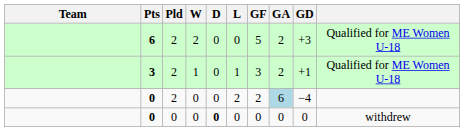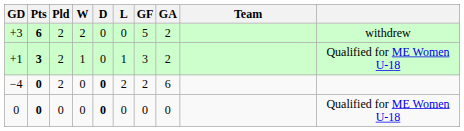columns swapped: Team <-> GD
row 2 | column 10: Qualified for ME Women U-18 -> withdrew
row 4 | D: normal -> bold
row 4 | GA: lightblue background -> no background
row 5 | column 10: withdrew -> Qualified for ME Women U-18
